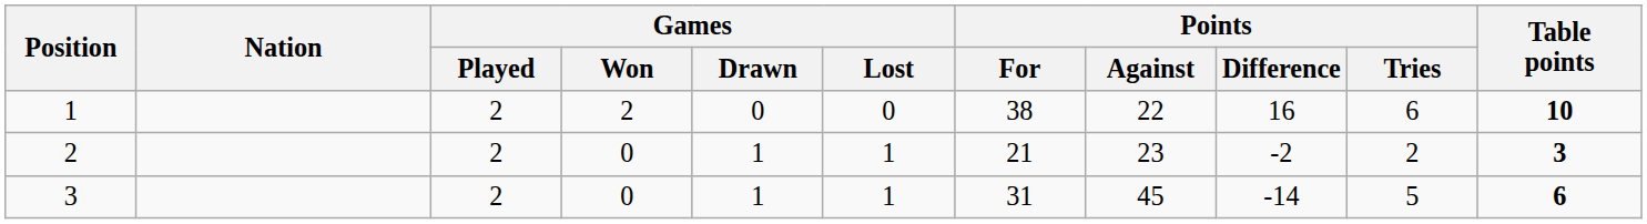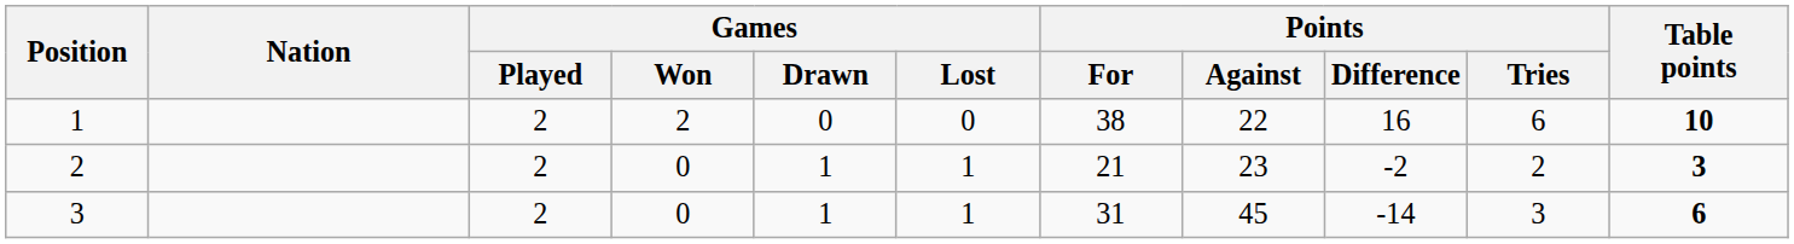row 5 | Points / Tries: 5 -> 3
